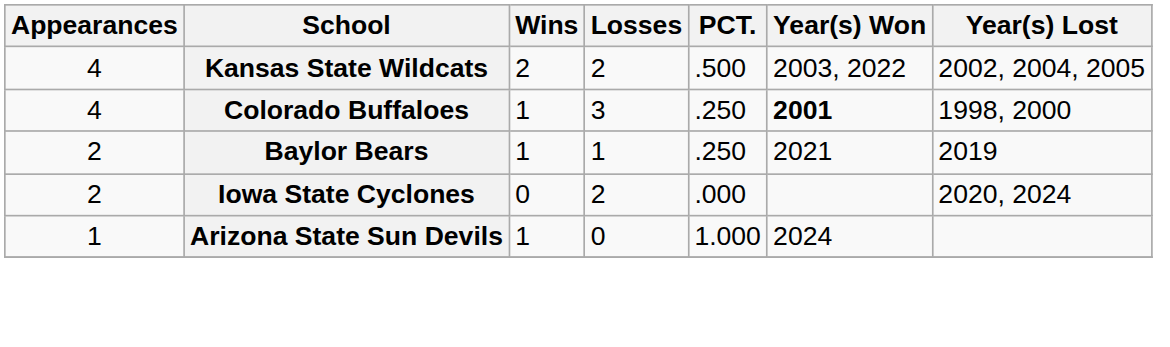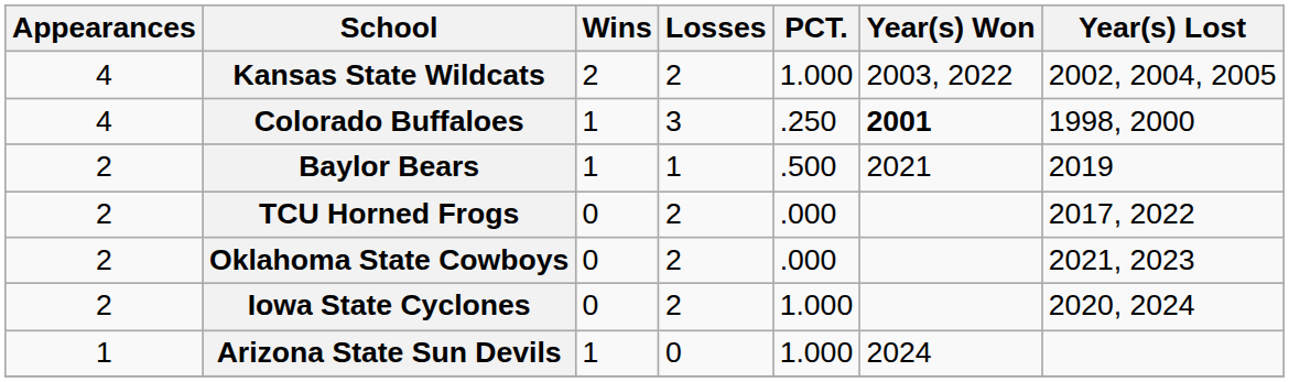Kansas State Wildcats | PCT.: .500 -> 1.000
Baylor Bears | PCT.: .250 -> .500
+ row: 2 | TCU Horned Frogs | 0 | 2 | .000 | 2017, 2022
+ row: 2 | Oklahoma State Cowboys | 0 | 2 | .000 | 2021, 2023
Iowa State Cyclones | PCT.: .000 -> 1.000
